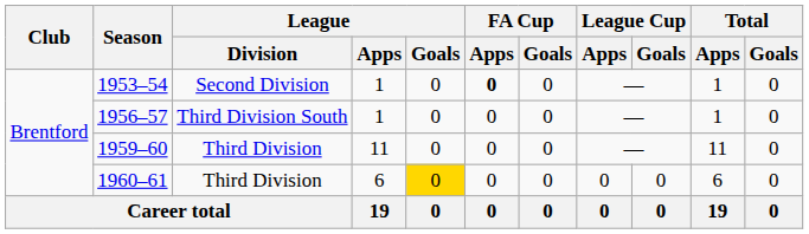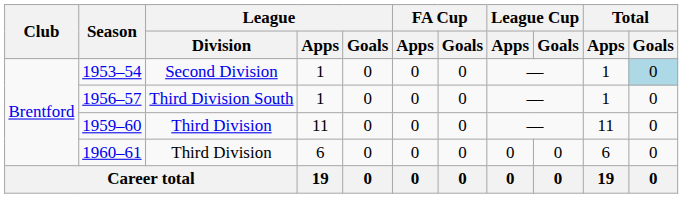1953–54 | FA Cup / Apps: bold -> normal
1953–54 | Total / Goals: no background -> lightblue background
1960–61 | League / Goals: gold background -> no background
